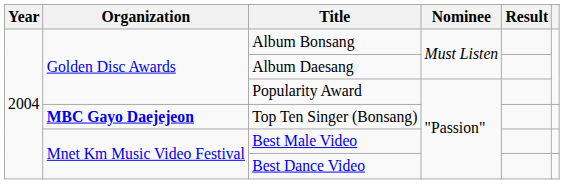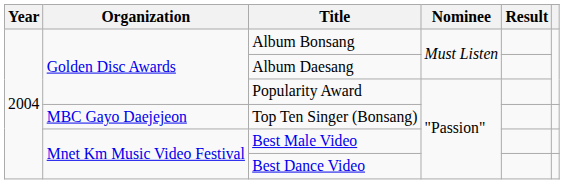Top Ten Singer (Bonsang) | Organization: bold -> normal
